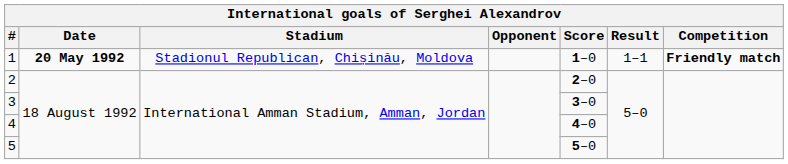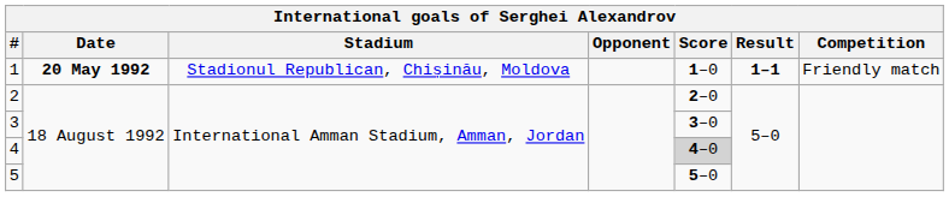1 | Result: normal -> bold
1 | Competition: bold -> normal
4 | Score: no background -> lightgrey background
